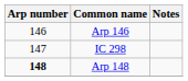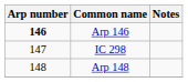Arp 146 | Arp number: normal -> bold
Arp 148 | Arp number: bold -> normal
